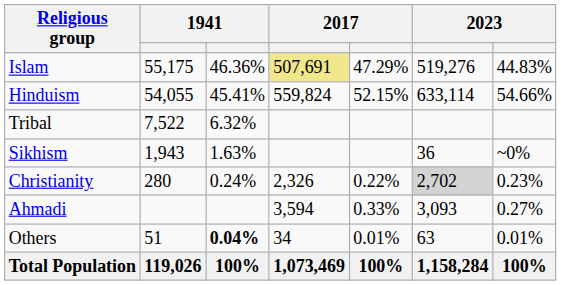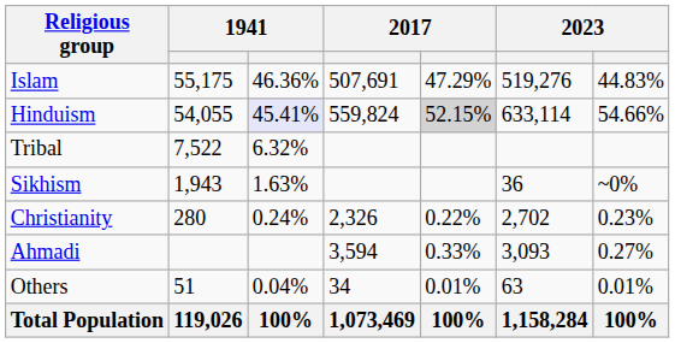Islam | column 4: khaki background -> no background
Hinduism | column 3: no background -> lavender background
Hinduism | column 5: no background -> lightgrey background
Christianity | column 6: lightgrey background -> no background
Others | column 3: bold -> normal
